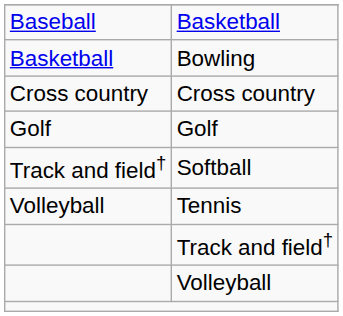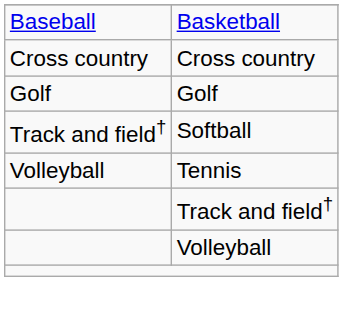- row: Basketball | Bowling
